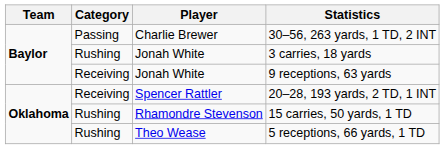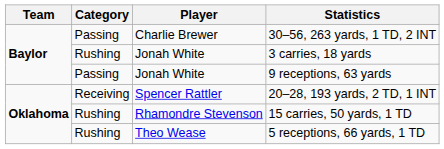9 receptions, 63 yards | Category: Receiving -> Passing
